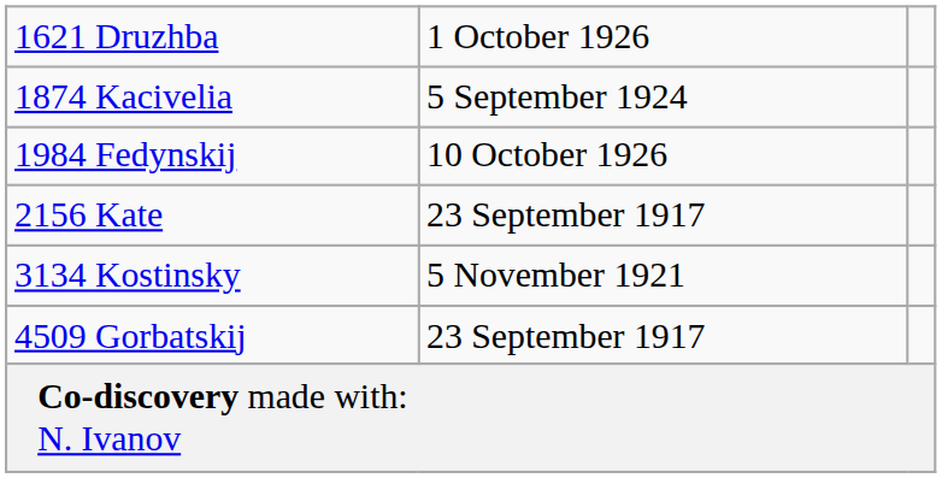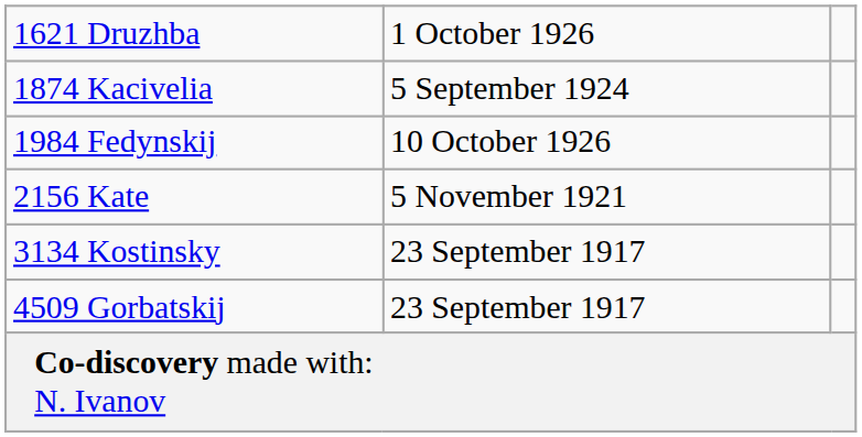2156 Kate | column 2: 23 September 1917 -> 5 November 1921
3134 Kostinsky | column 2: 5 November 1921 -> 23 September 1917
